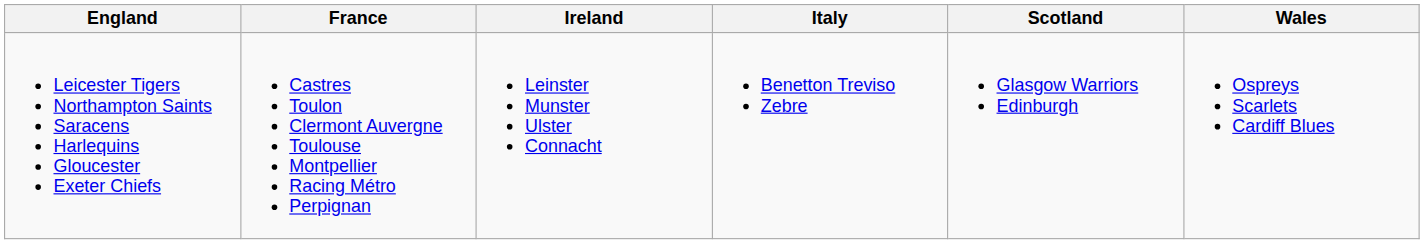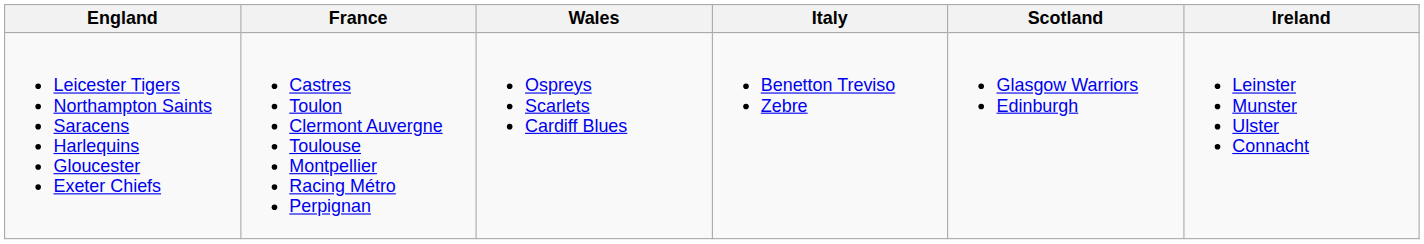columns swapped: Ireland <-> Wales
